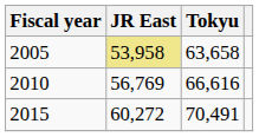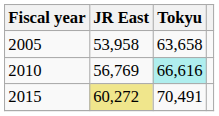2005 | JR East: khaki background -> no background
2010 | Tokyu: no background -> paleturquoise background
2015 | JR East: no background -> khaki background
